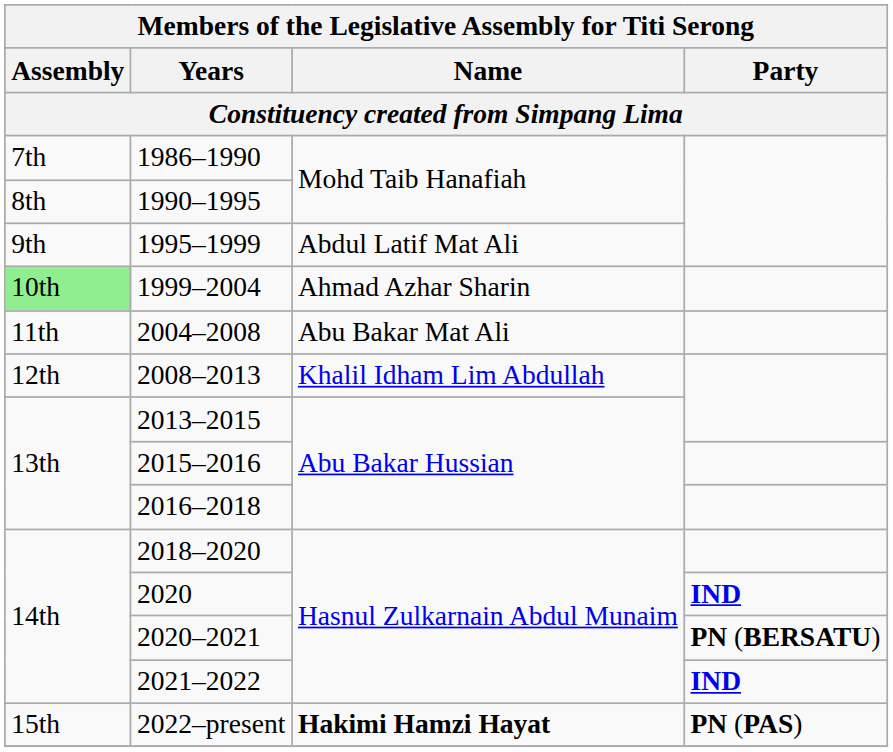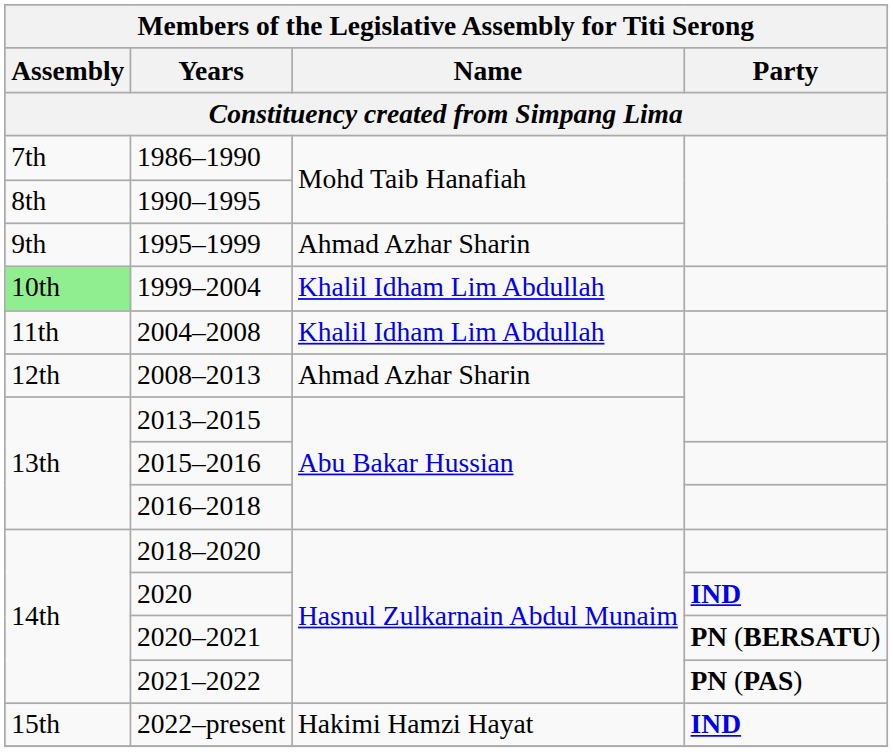1995–1999 | Name: Abdul Latif Mat Ali -> Ahmad Azhar Sharin
1999–2004 | Name: Ahmad Azhar Sharin -> Khalil Idham Lim Abdullah
2004–2008 | Name: Abu Bakar Mat Ali -> Khalil Idham Lim Abdullah
2008–2013 | Name: Khalil Idham Lim Abdullah -> Ahmad Azhar Sharin
2021–2022 | Party: IND -> PN (PAS)
2022–present | Name: bold -> normal
2022–present | Party: PN (PAS) -> IND
